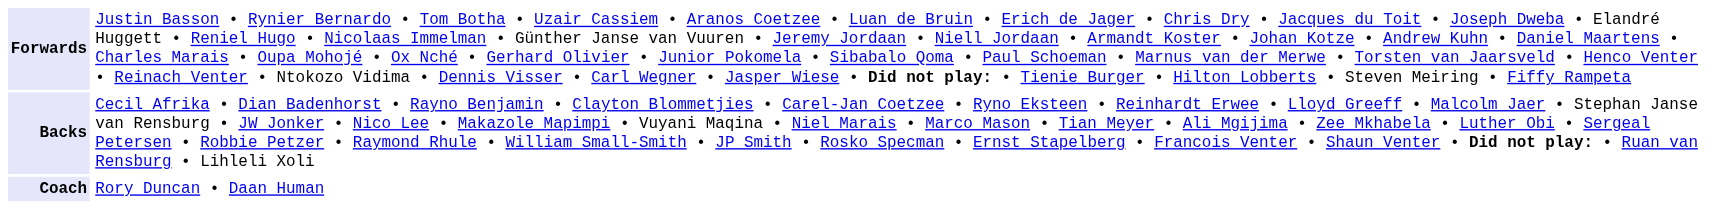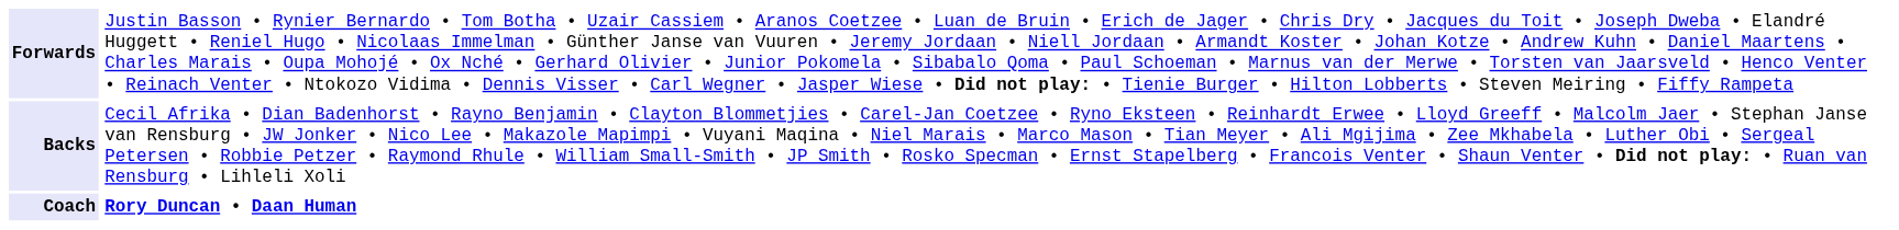Coach | column 2: normal -> bold
